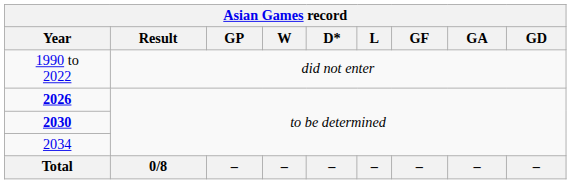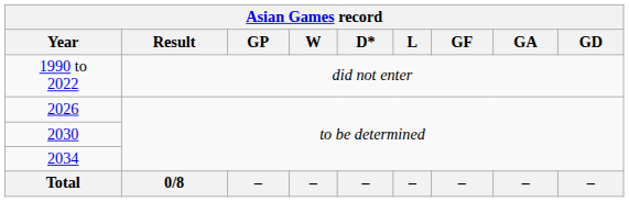2026 | Year: bold -> normal
2030 | Year: bold -> normal
